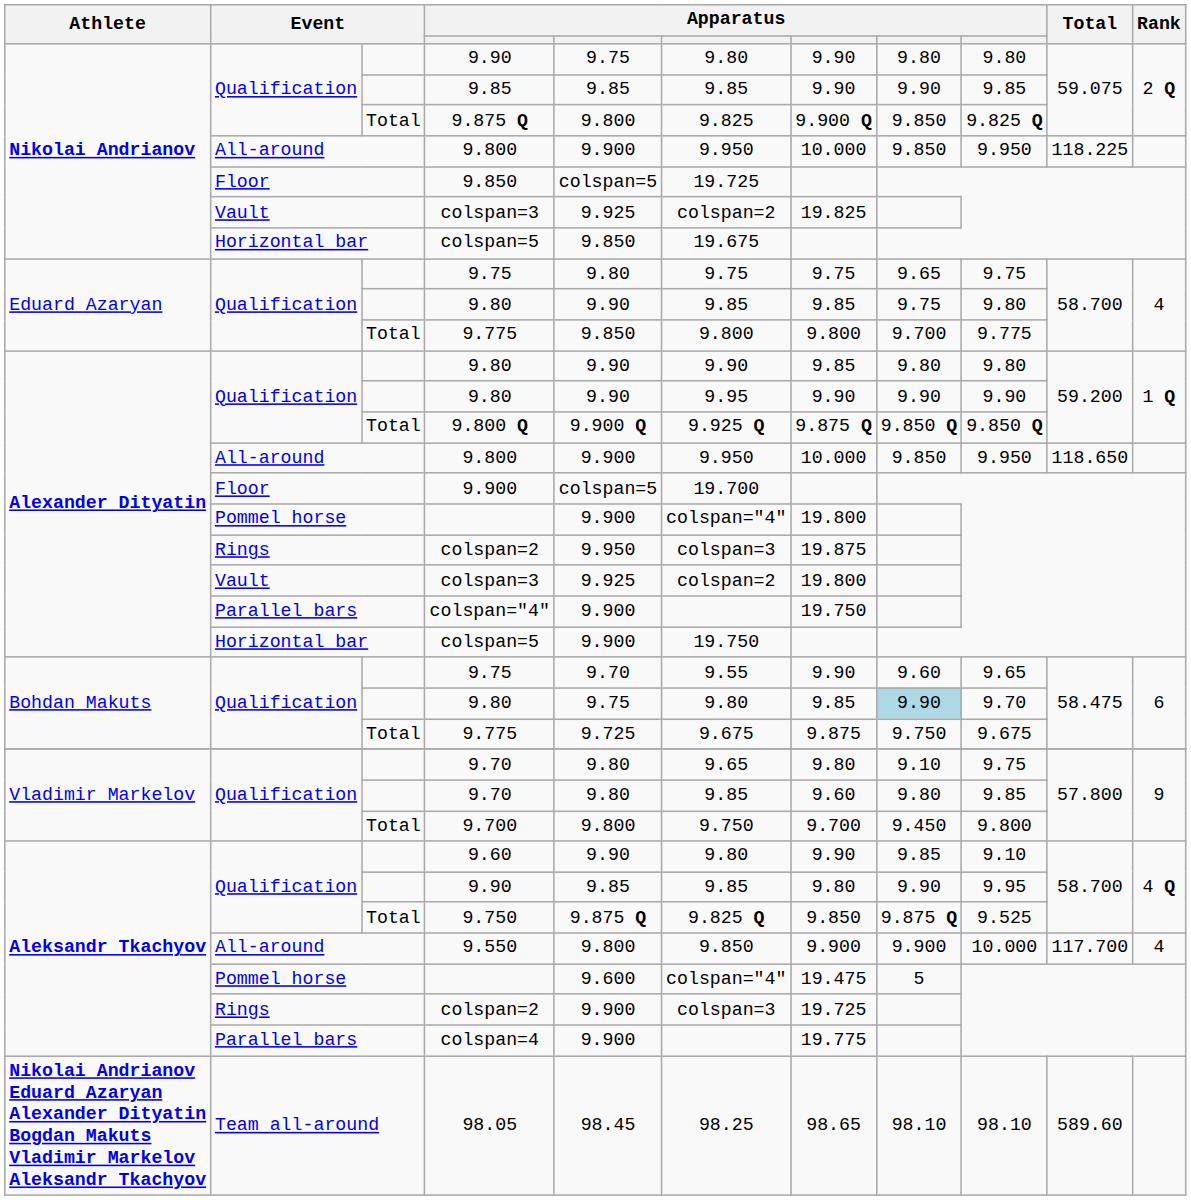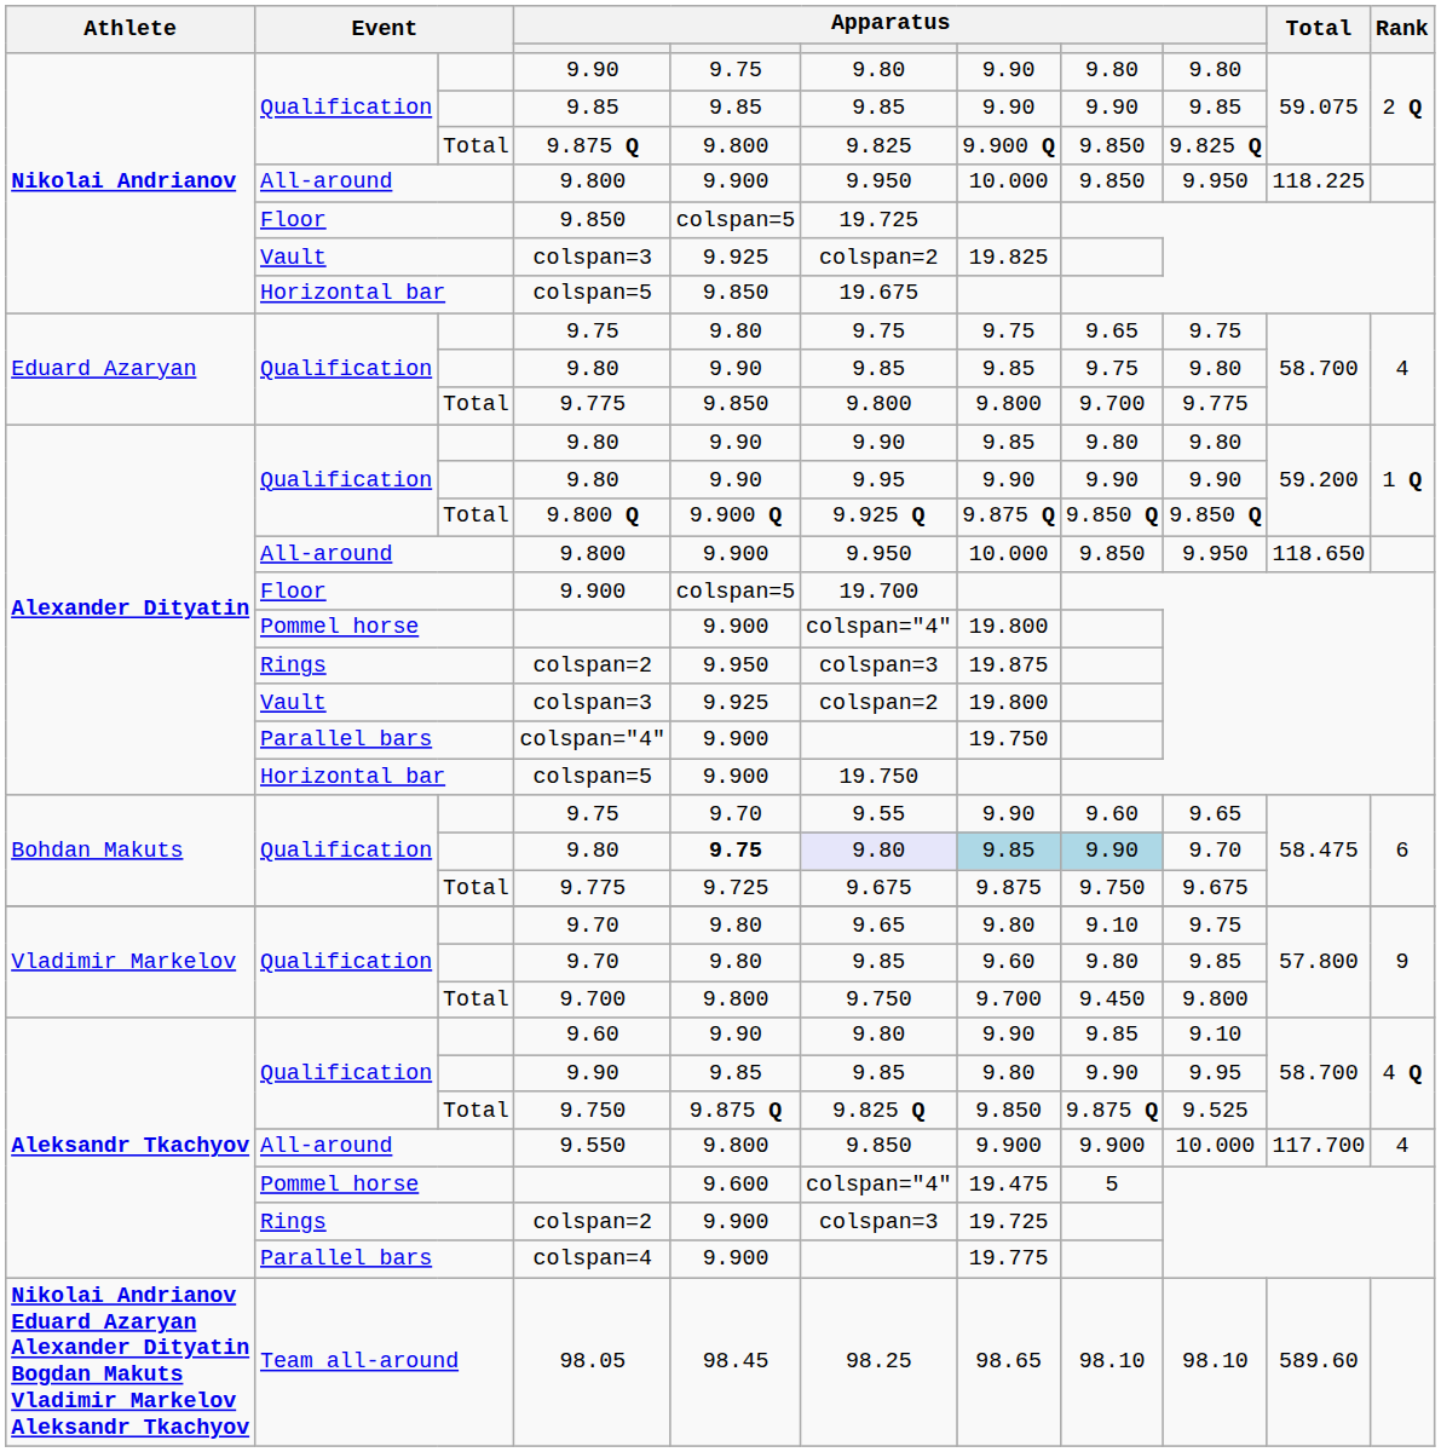Bohdan Makuts / 9.80 | column 5: normal -> bold
Bohdan Makuts / 9.80 | column 6: no background -> lavender background
Bohdan Makuts / 9.80 | column 7: no background -> lightblue background
